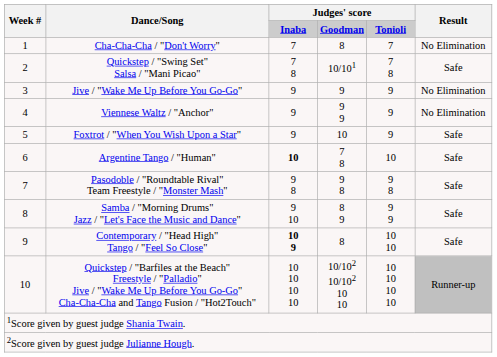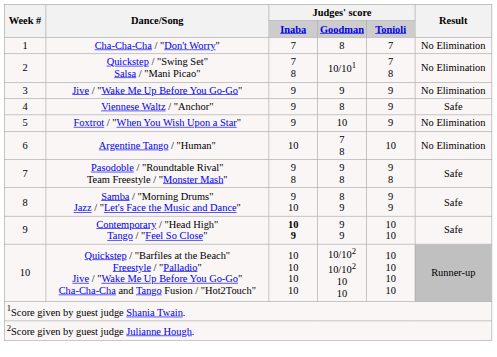Quickstep / "Swing Set" Salsa / "Mani Picao" | Result: Safe -> No Elimination
Viennese Waltz / "Anchor" | column 4: 9 9 -> 8
Viennese Waltz / "Anchor" | Result: No Elimination -> Safe
Foxtrot / "When You Wish Upon a Star" | Result: Safe -> No Elimination
Argentine Tango / "Human" | column 3: bold -> normal
Argentine Tango / "Human" | Result: Safe -> No Elimination
Contemporary / "Head High" Tango / "Feel So Close" | column 4: 8 -> 9 9
